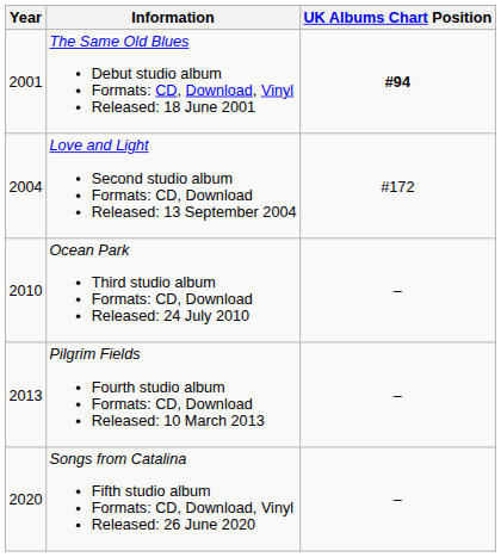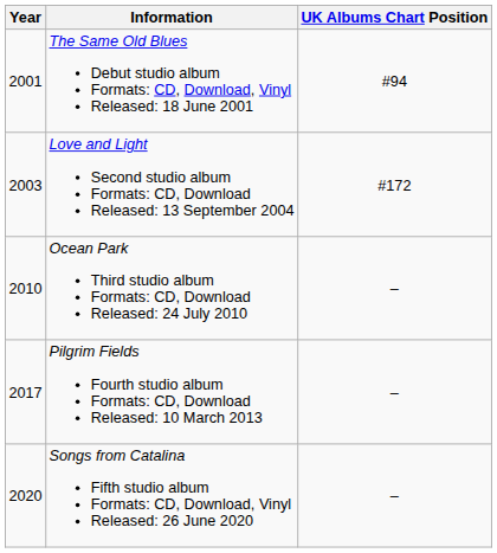row 2 | UK Albums Chart Position: bold -> normal
row 3 | Year: 2004 -> 2003
row 5 | Year: 2013 -> 2017
